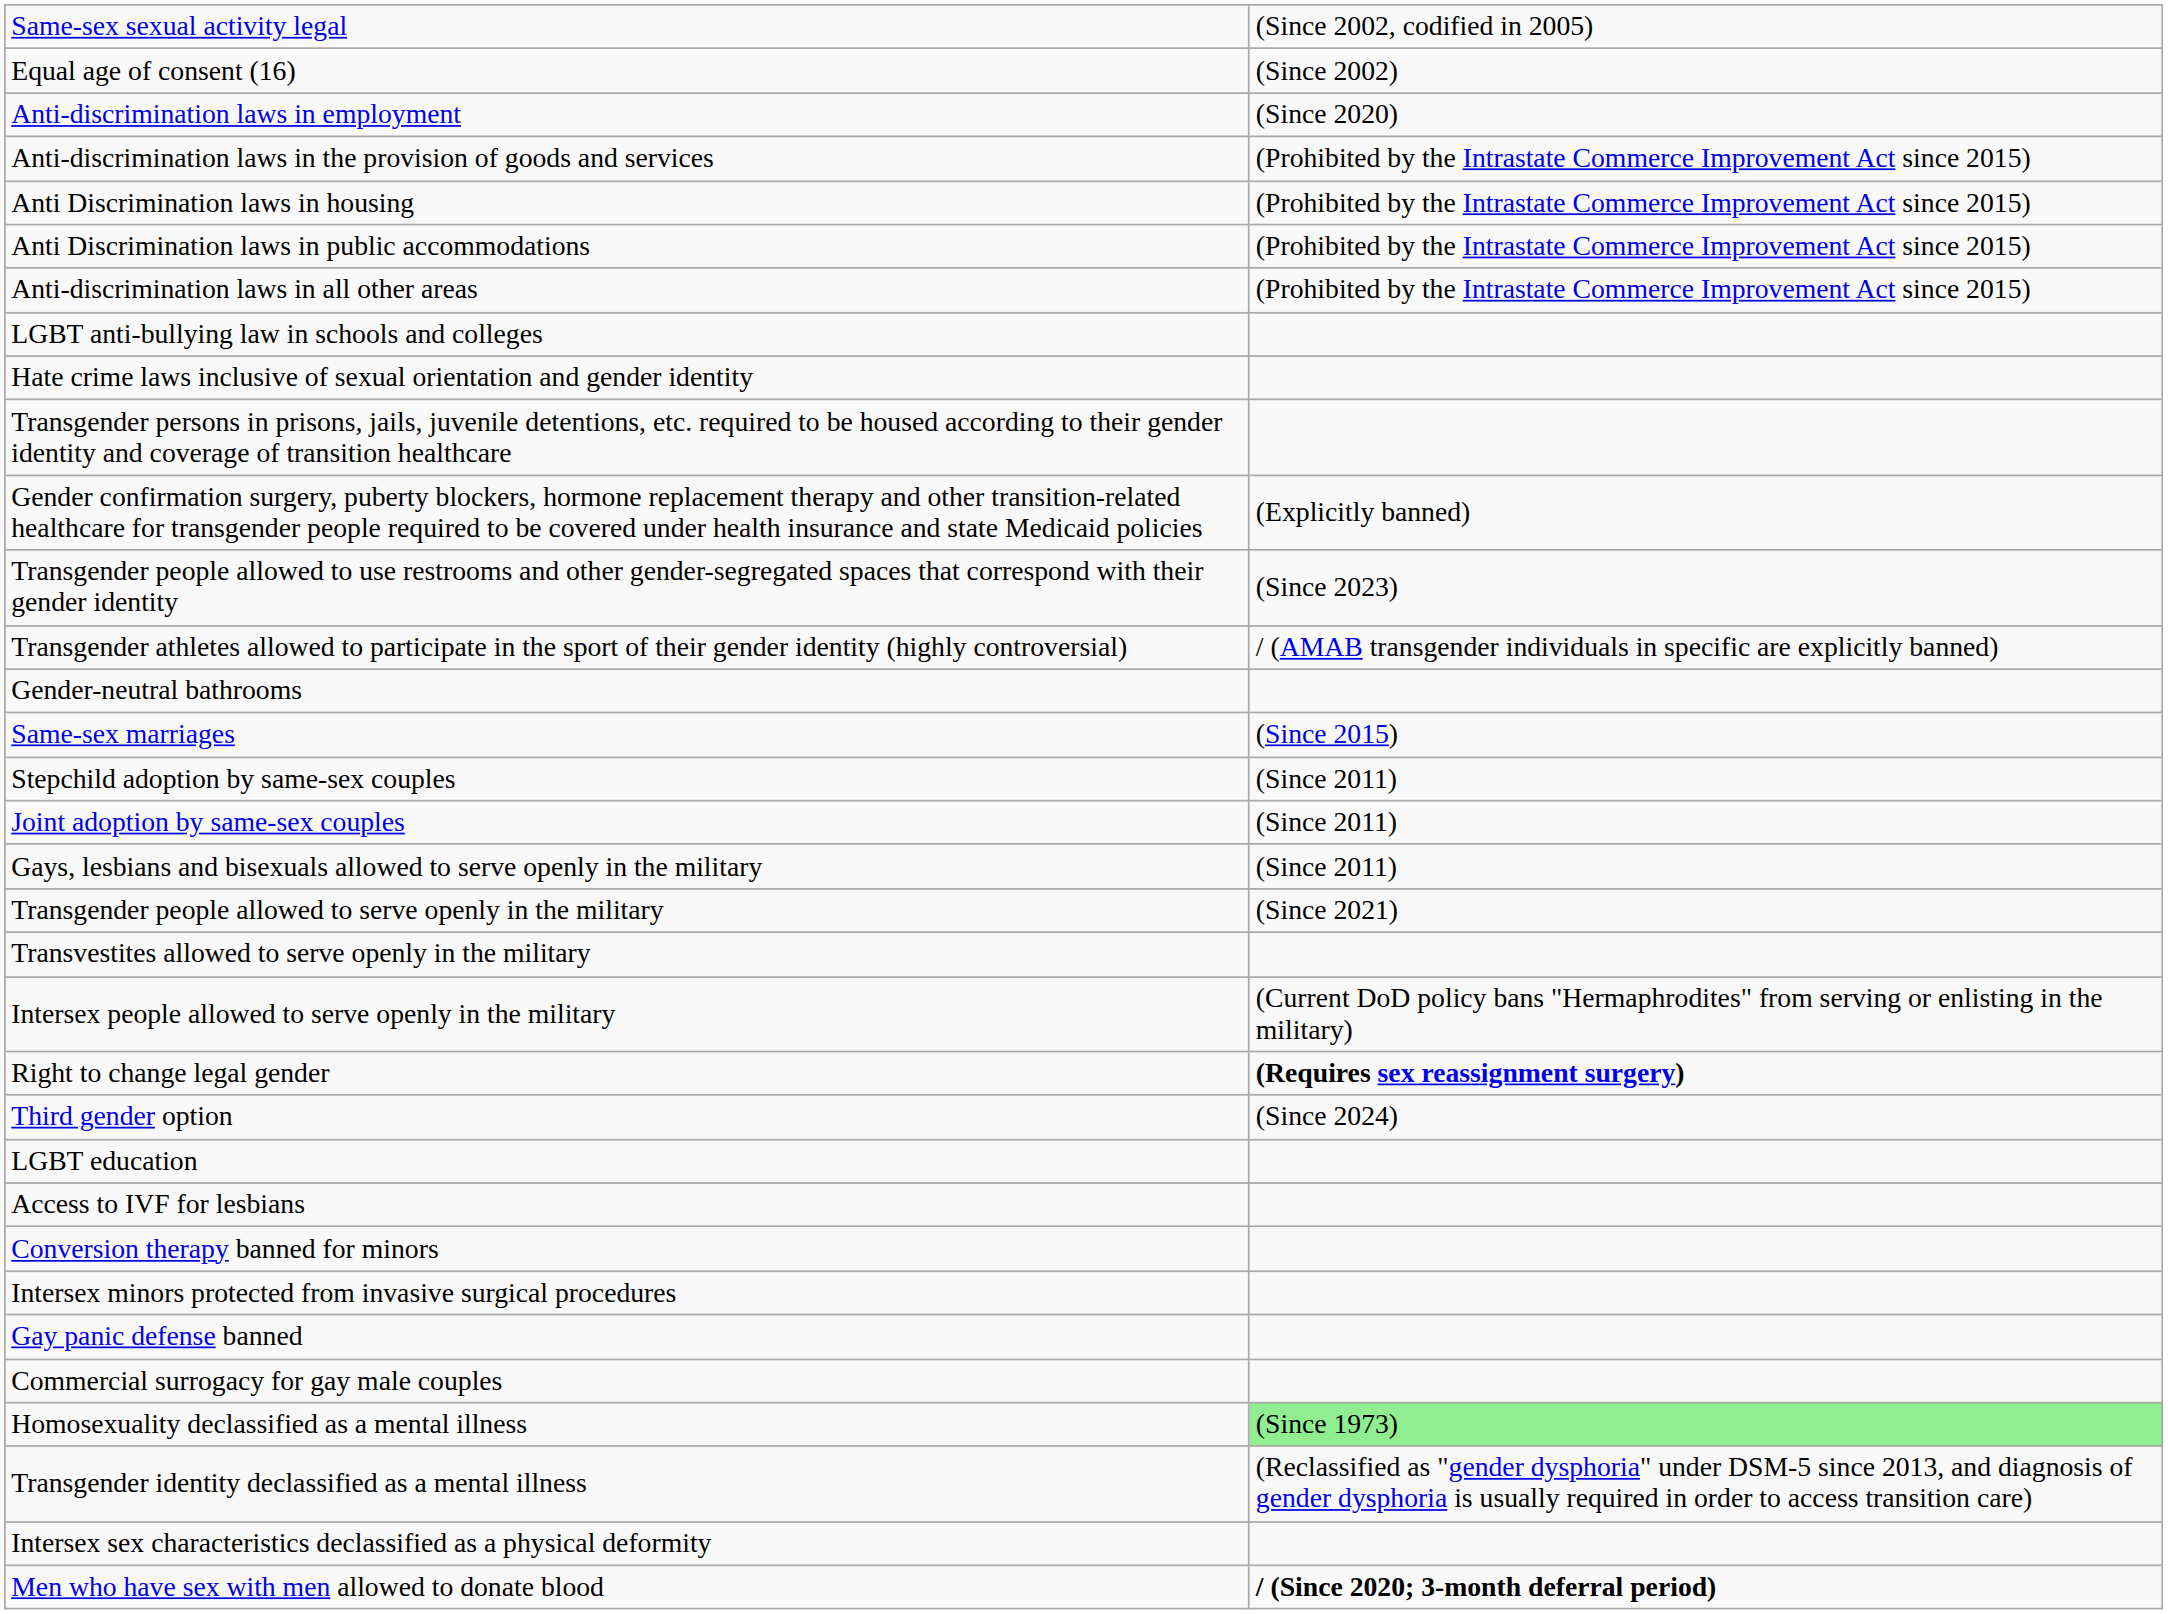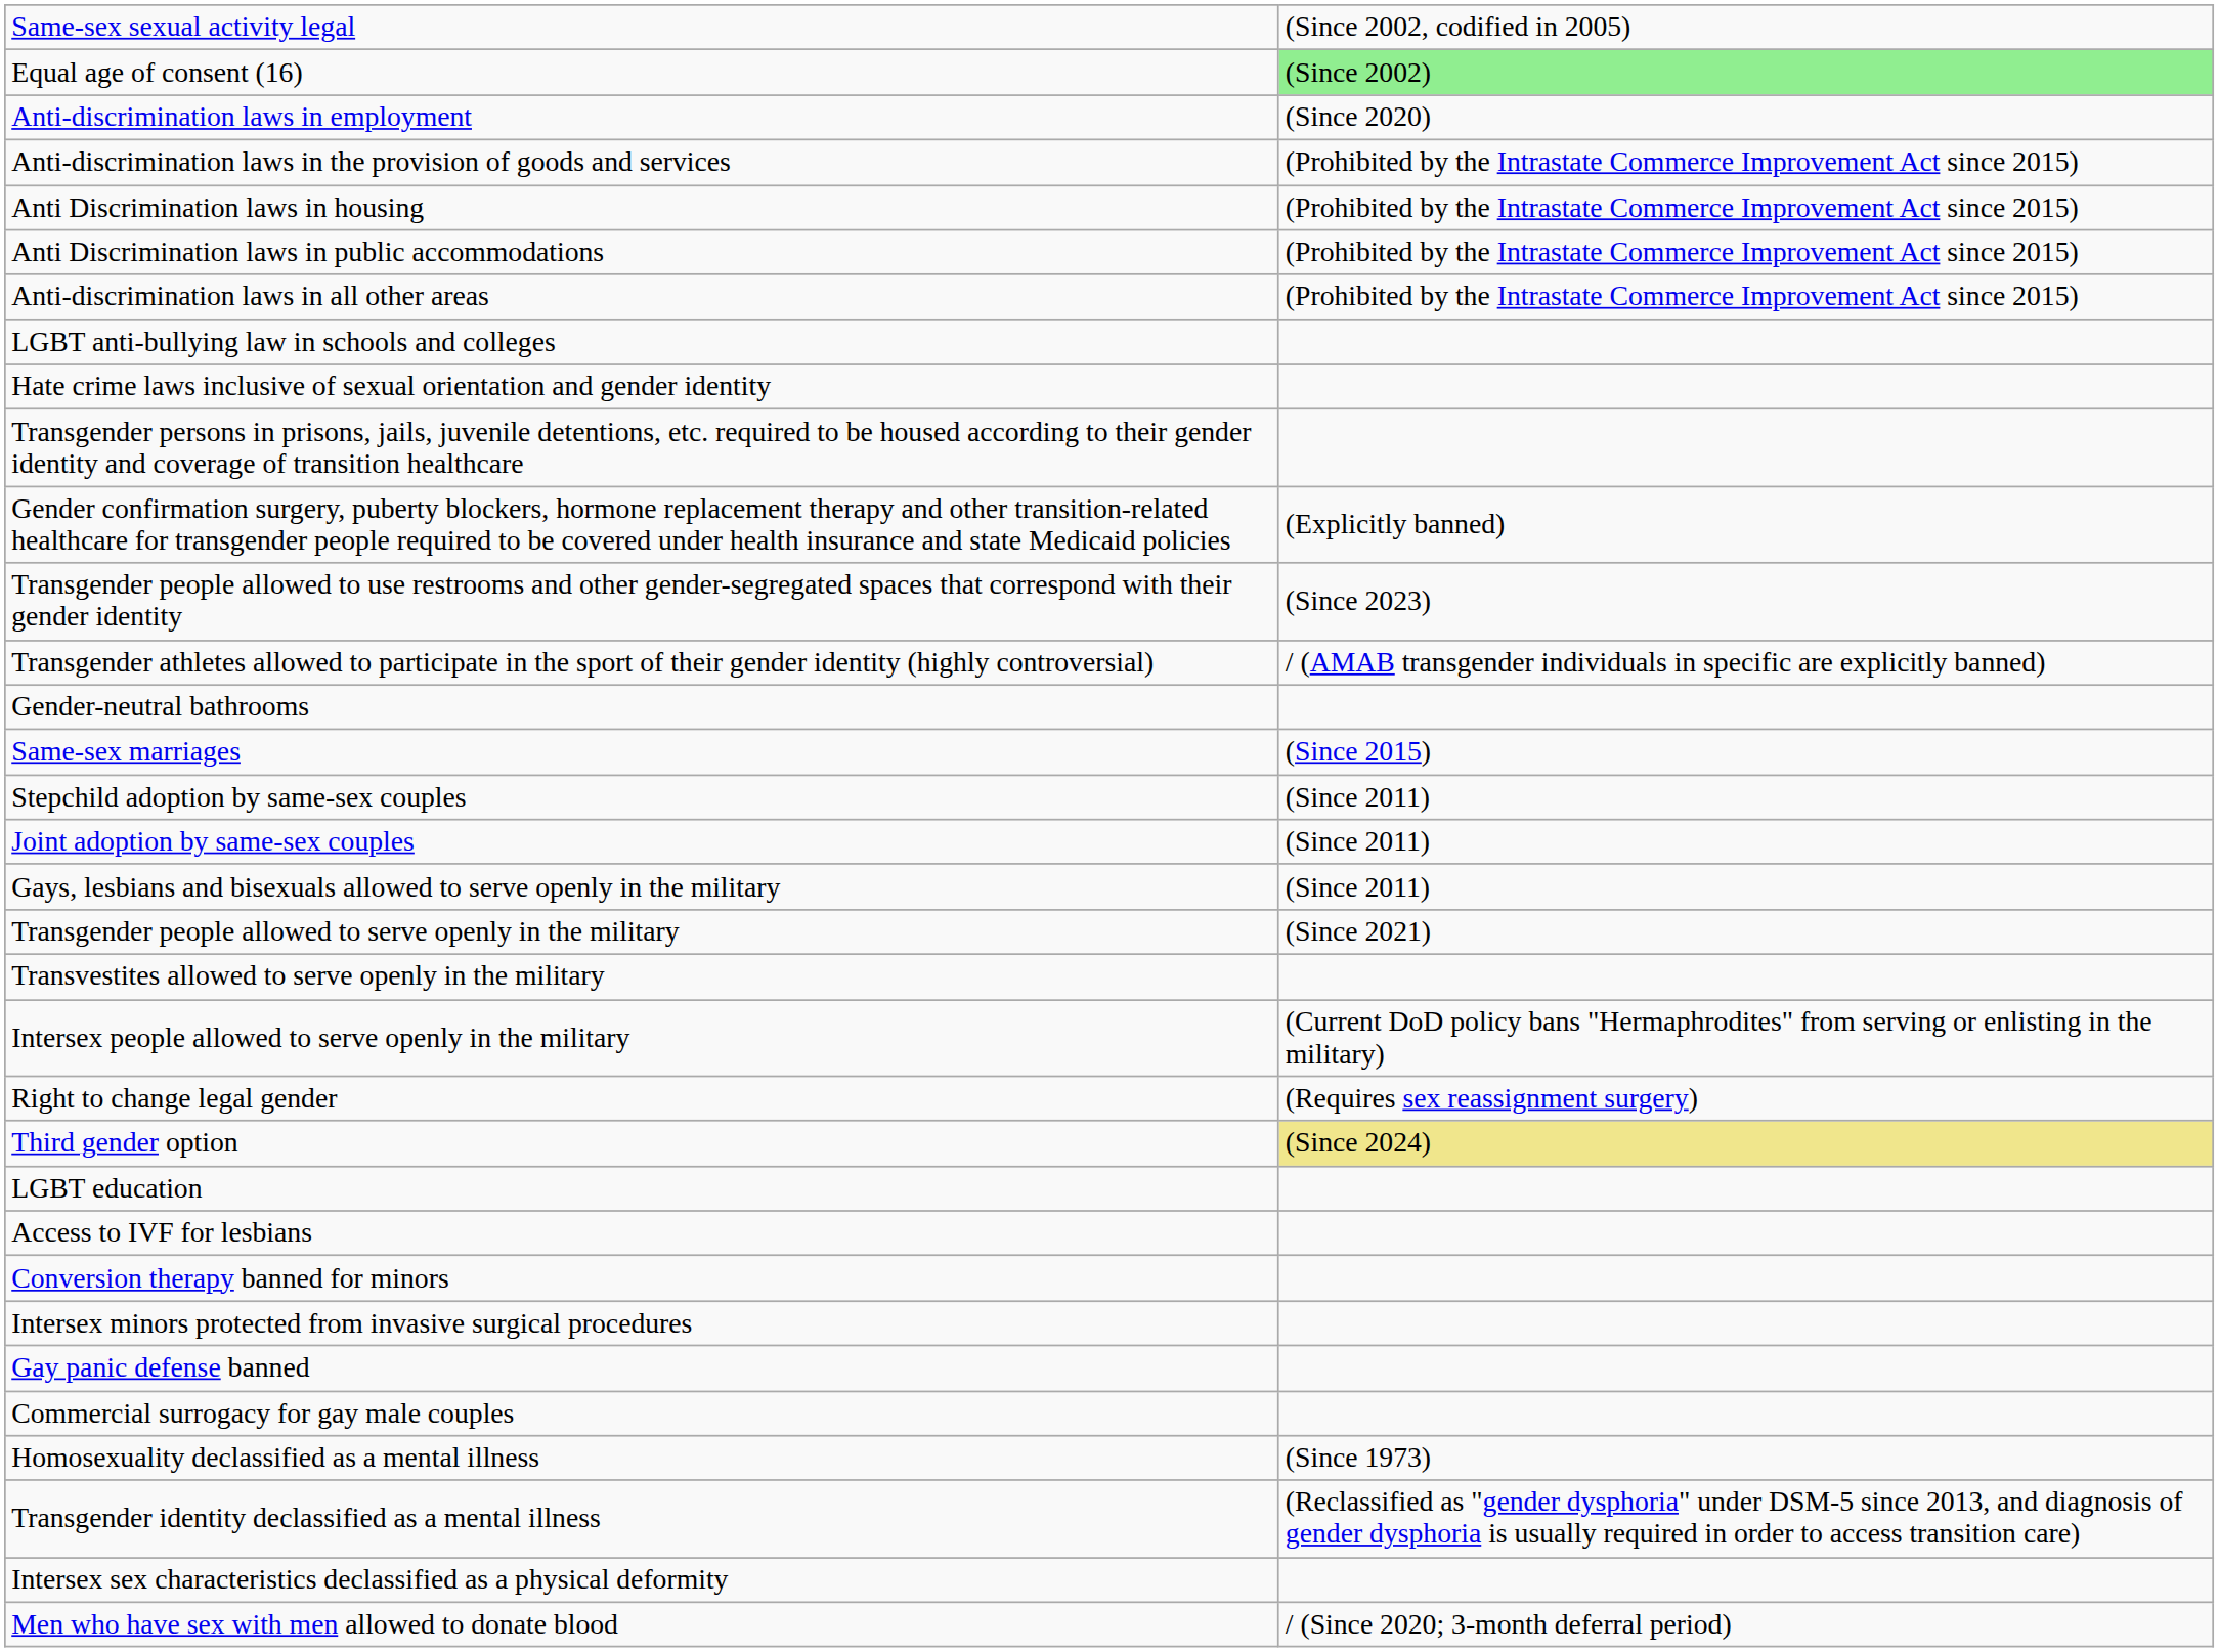Equal age of consent (16) | column 2: no background -> lightgreen background
Right to change legal gender | column 2: bold -> normal
Third gender option | column 2: no background -> khaki background
Homosexuality declassified as a mental illness | column 2: lightgreen background -> no background
Men who have sex with men allowed to donate blood | column 2: bold -> normal
